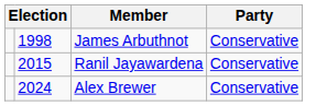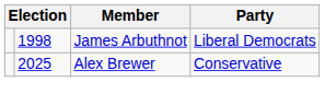James Arbuthnot | Party: Conservative -> Liberal Democrats
- row: 2015 | Ranil Jayawardena | Conservative
Alex Brewer | column 2: 2024 -> 2025
